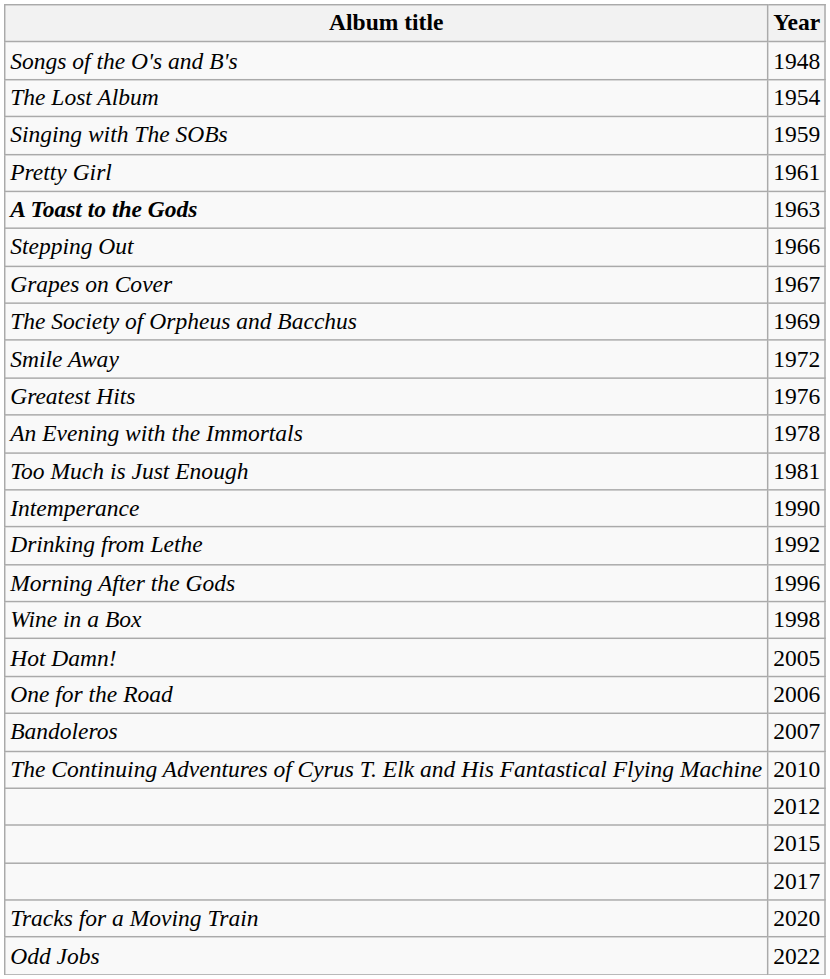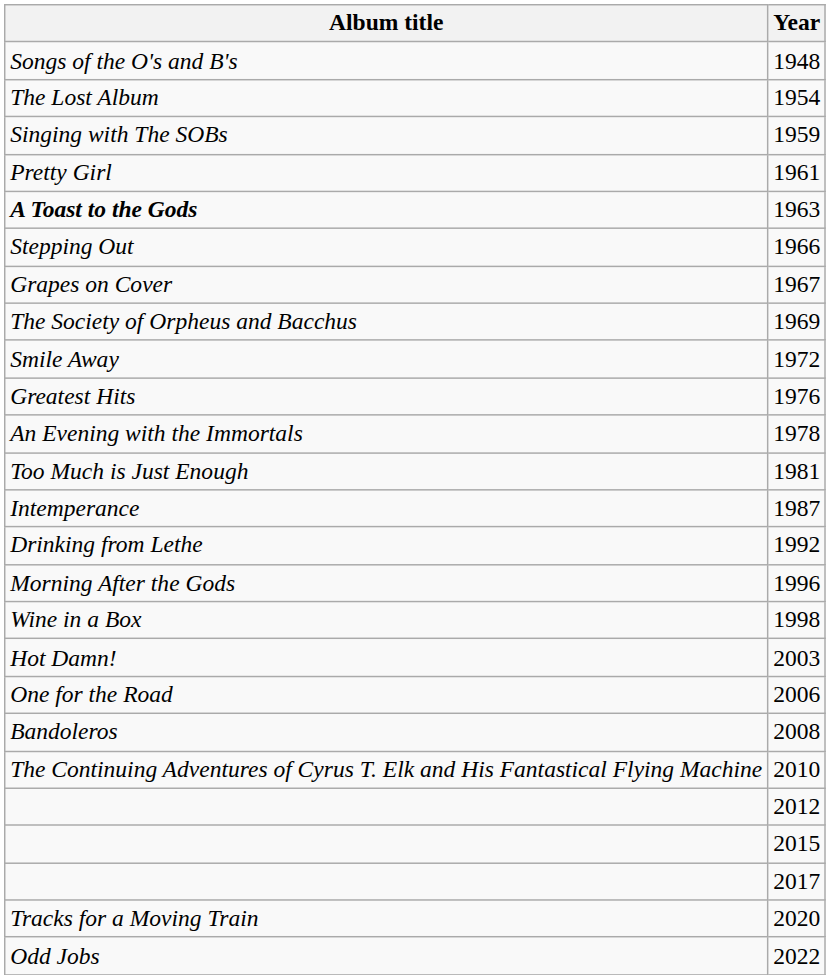row 14 | Year: 1990 -> 1987
row 18 | Year: 2005 -> 2003
row 20 | Year: 2007 -> 2008
